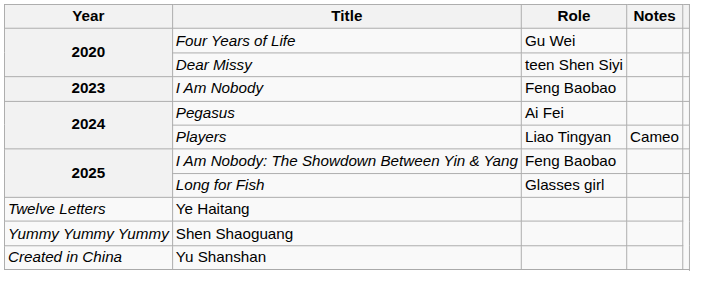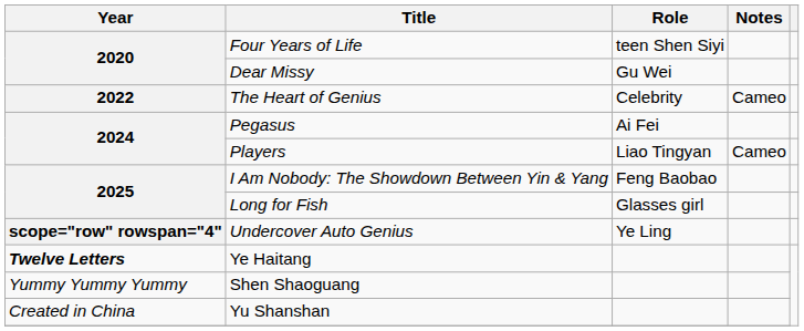Four Years of Life | Role: Gu Wei -> teen Shen Siyi
Dear Missy | Role: teen Shen Siyi -> Gu Wei
+ row: 2022 | The Heart of Genius | Celebrity | Cameo
- row: 2023 | I Am Nobody | Feng Baobao
+ row: scope="row" rowspan="4" | Undercover Auto Genius | Ye Ling
Ye Haitang | Year: normal -> bold
